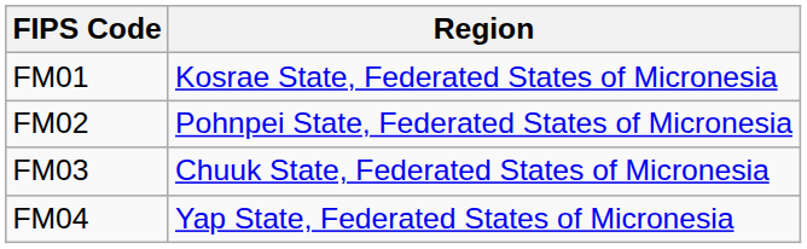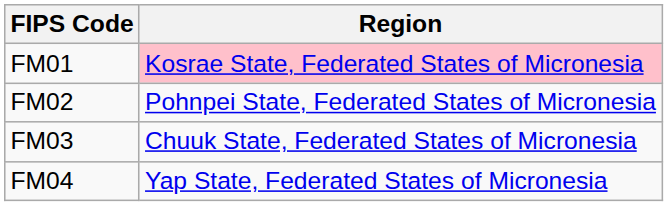FM01 | Region: no background -> pink background
